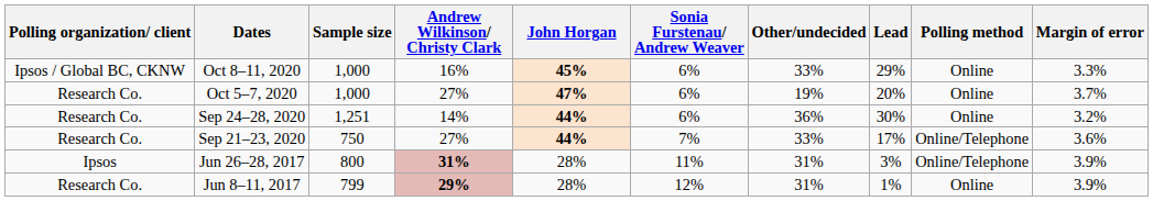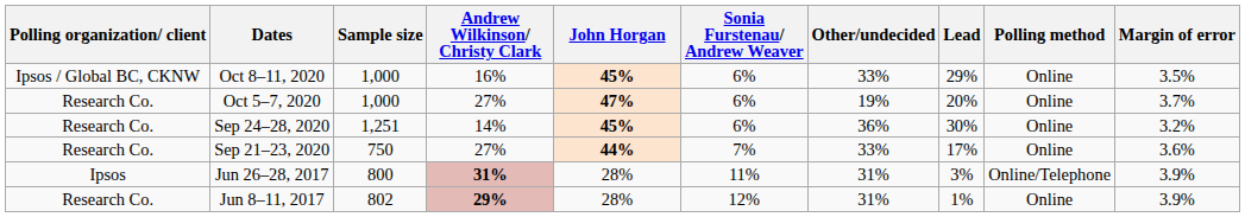Oct 8–11, 2020 | Margin of error: 3.3% -> 3.5%
Sep 24–28, 2020 | John Horgan: 44% -> 45%
Sep 21–23, 2020 | Polling method: Online/Telephone -> Online
Jun 8–11, 2017 | Sample size: 799 -> 802
